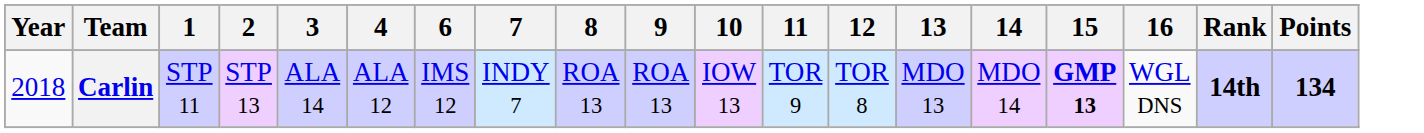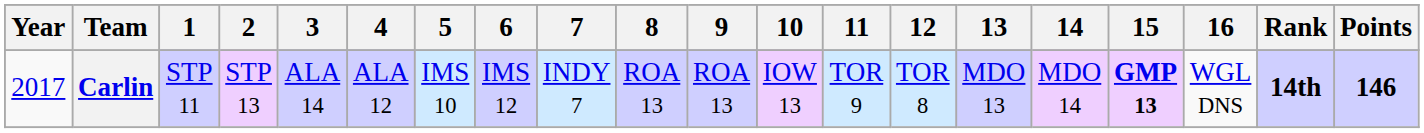+ column: 5 | IMS 10
Carlin | Year: 2018 -> 2017
Carlin | Points: 134 -> 146
